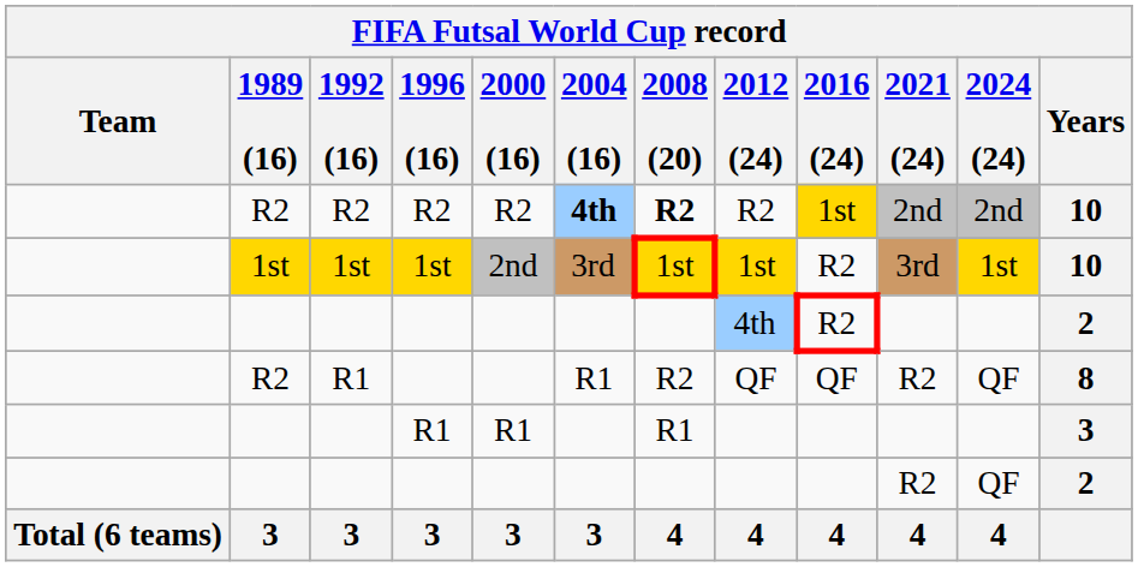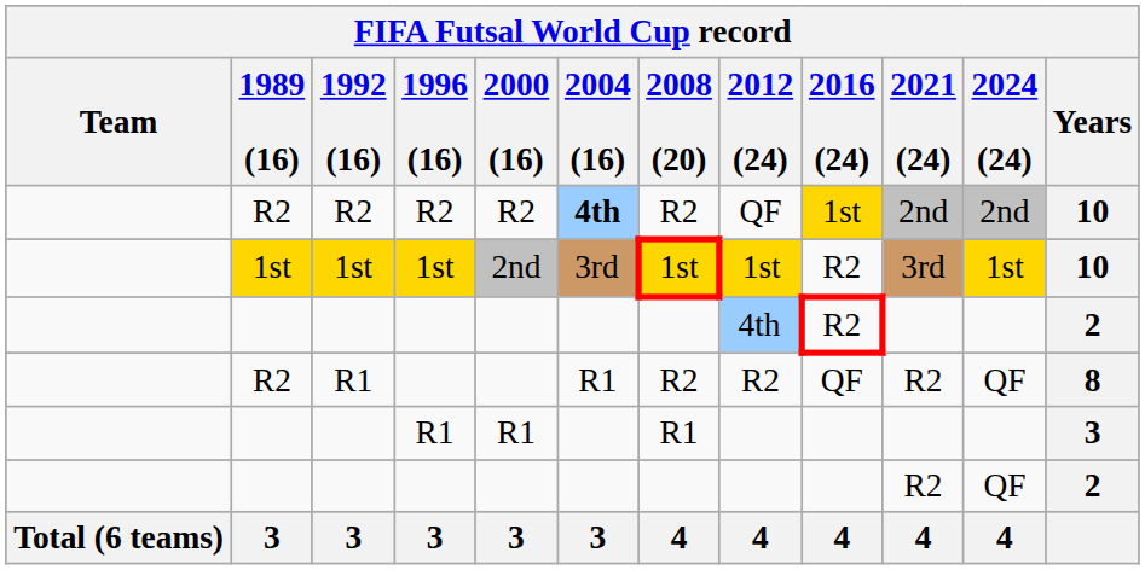row 3 | 2008 (20): bold -> normal
row 3 | 2012 (24): R2 -> QF
row 6 | 2012 (24): QF -> R2
